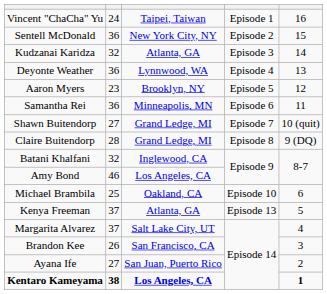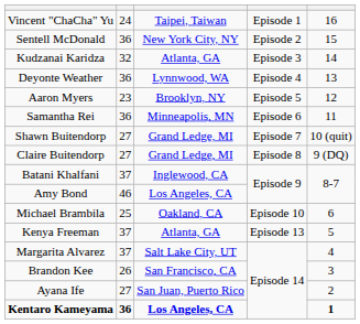Claire Buitendorp | column 2: 28 -> 27
Batani Khalfani | column 2: 32 -> 37
Kentaro Kameyama | column 2: 38 -> 36
